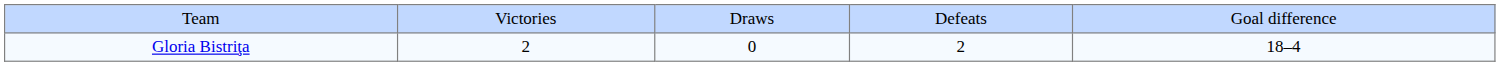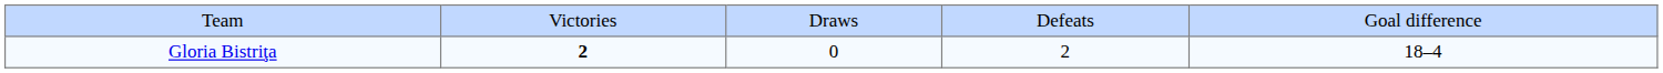Gloria Bistriţa | column 2: normal -> bold
